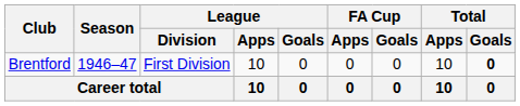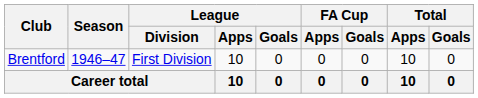Brentford | Total / Goals: bold -> normal
